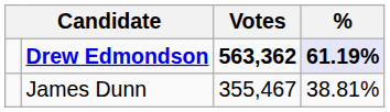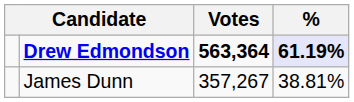Drew Edmondson | Votes: 563,362 -> 563,364
James Dunn | Votes: 355,467 -> 357,267
